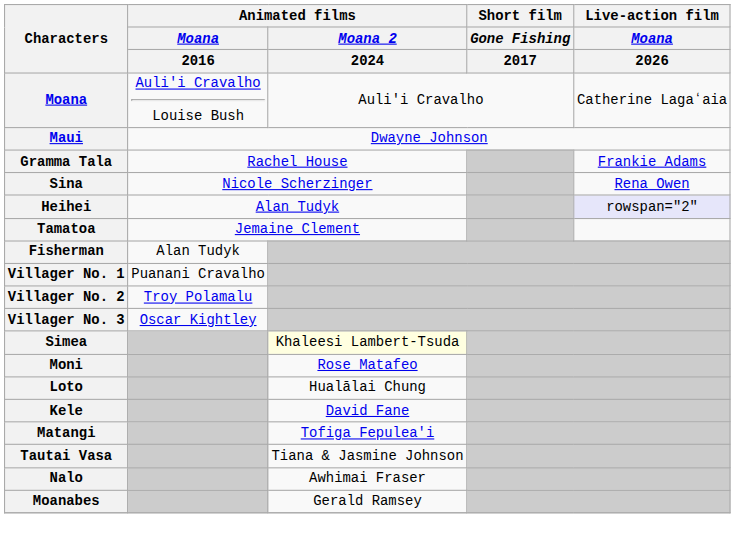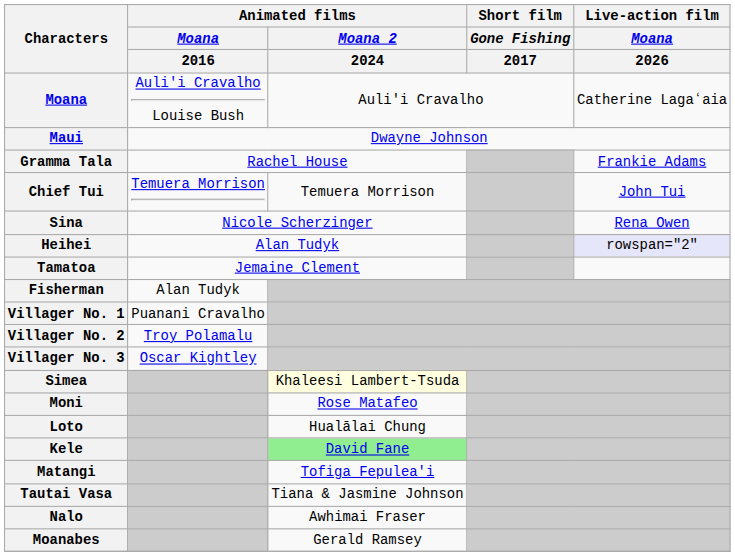+ row: Chief Tui | Temuera Morrison | Temuera Morrison | John Tui
Kele | Animated films / Moana 2 / 2024: no background -> lightgreen background
